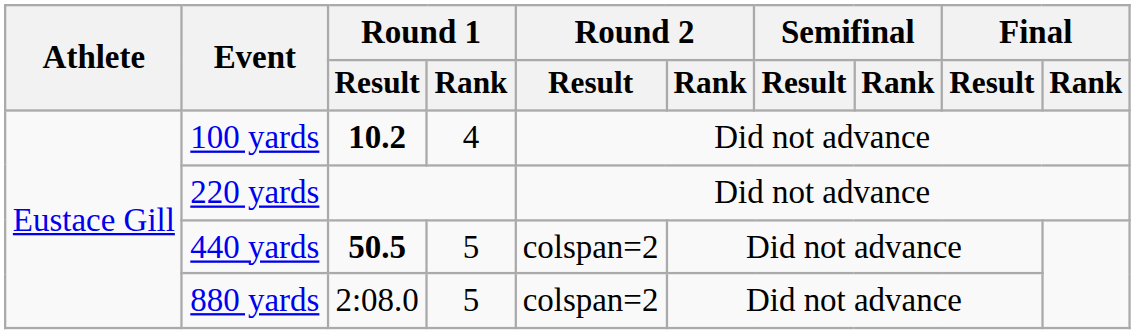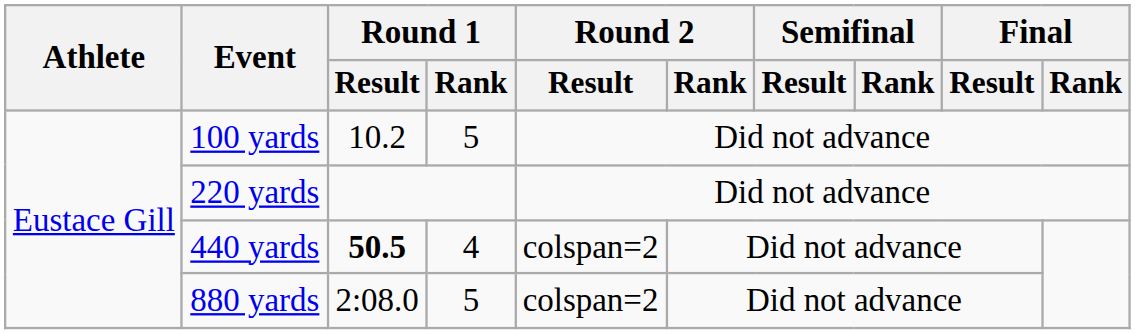100 yards | Round 1 / Result: bold -> normal
100 yards | Round 1 / Rank: 4 -> 5
440 yards | Round 1 / Rank: 5 -> 4
